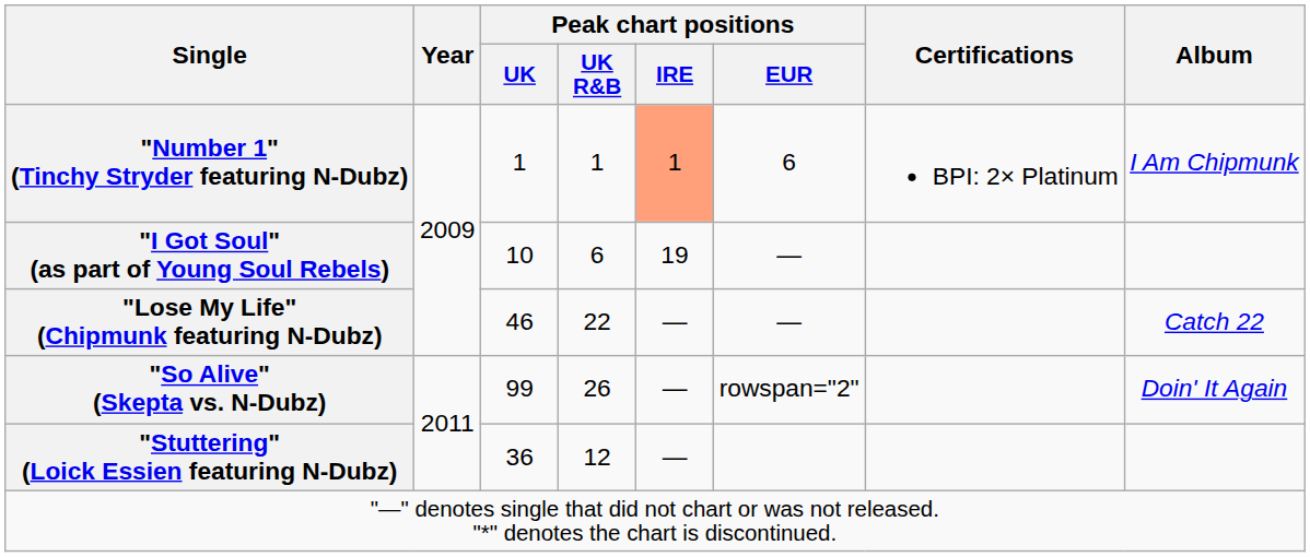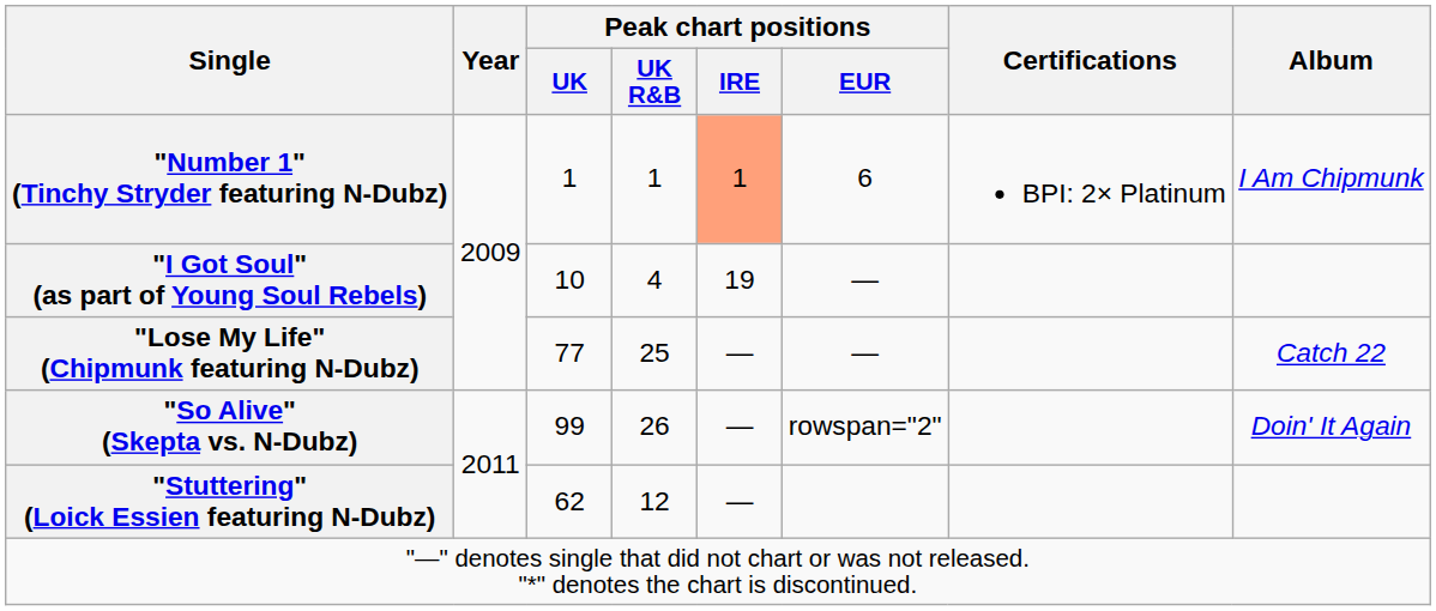"I Got Soul" (as part of Young Soul Rebels) | Peak chart positions / UK R&B: 6 -> 4
"Lose My Life" (Chipmunk featuring N-Dubz) | Peak chart positions / UK: 46 -> 77
"Lose My Life" (Chipmunk featuring N-Dubz) | Peak chart positions / UK R&B: 22 -> 25
"Stuttering" (Loick Essien featuring N-Dubz) | Peak chart positions / UK: 36 -> 62
